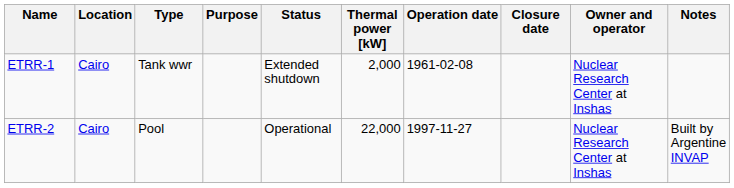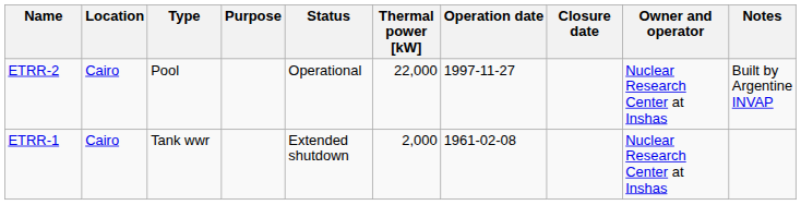rows swapped: ETRR-1 <-> ETRR-2
